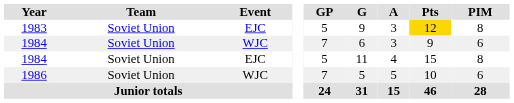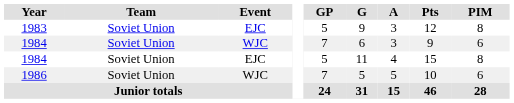1983 | Pts: gold background -> no background
